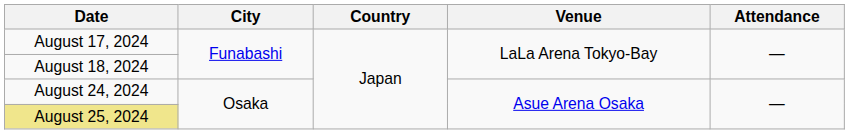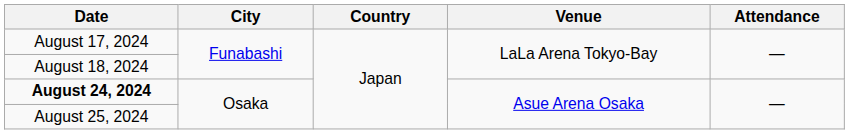August 24, 2024 | Date: normal -> bold
August 25, 2024 | Date: khaki background -> no background
